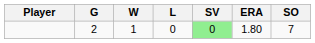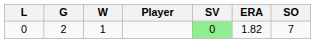columns swapped: Player <-> L
row 2 | ERA: 1.80 -> 1.82
